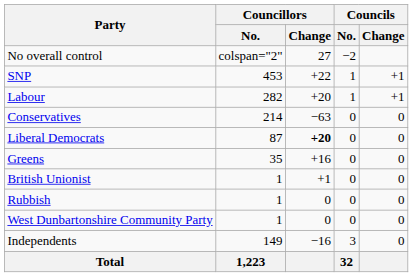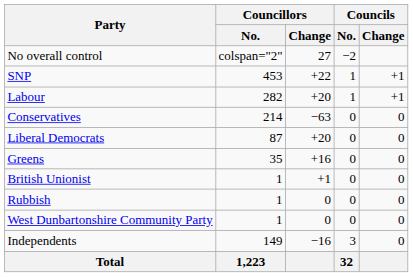Liberal Democrats | Councillors / Change: bold -> normal
